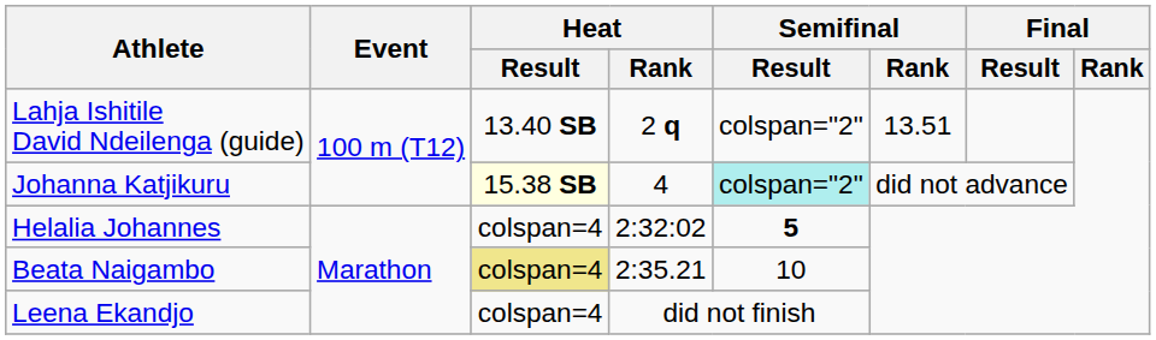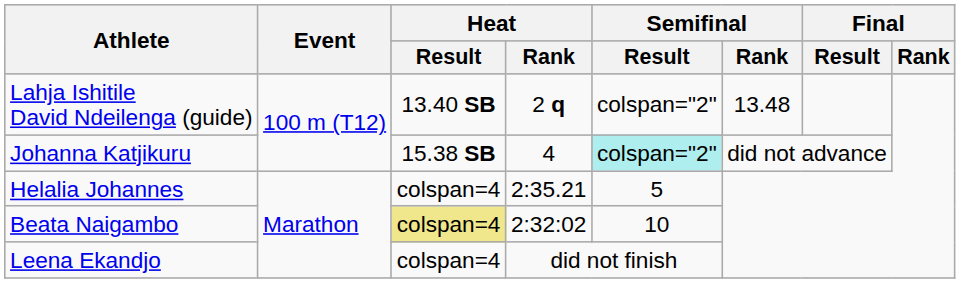Lahja Ishitile David Ndeilenga (guide) | Semifinal / Rank: 13.51 -> 13.48
Johanna Katjikuru | Heat / Result: lightyellow background -> no background
Helalia Johannes | Heat / Rank: 2:32:02 -> 2:35.21
Helalia Johannes | Semifinal / Result: bold -> normal
Beata Naigambo | Heat / Rank: 2:35.21 -> 2:32:02
